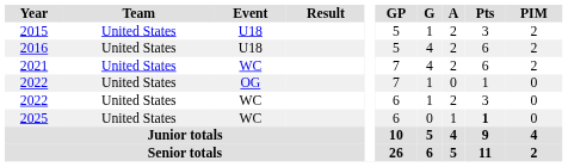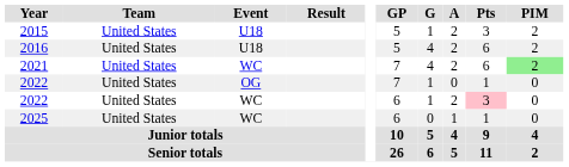2021 | PIM: no background -> lightgreen background
2022 / WC | Pts: no background -> pink background
2025 | Pts: bold -> normal
